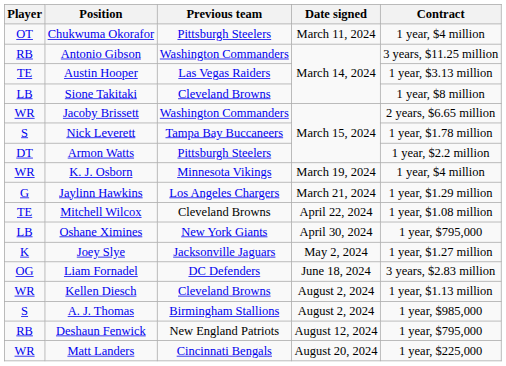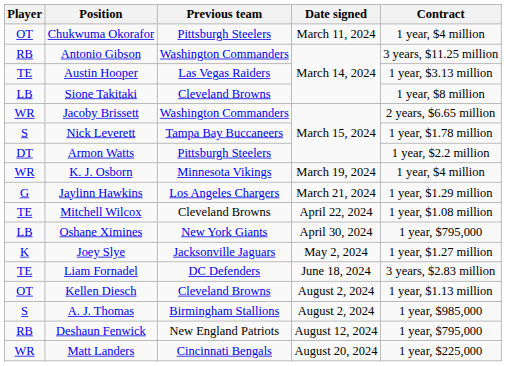Liam Fornadel | Player: OG -> TE
Kellen Diesch | Player: WR -> OT
